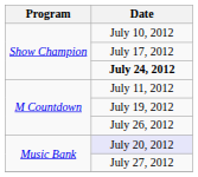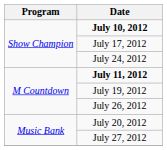July 10, 2012 | Date: normal -> bold
July 24, 2012 | Date: bold -> normal
July 11, 2012 | Date: normal -> bold
July 20, 2012 | Date: lavender background -> no background
